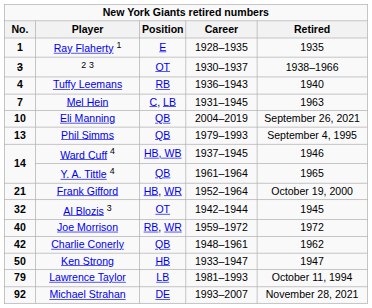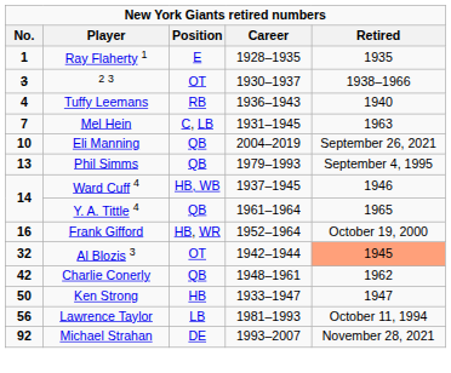Frank Gifford | No.: 21 -> 16
Al Blozis 3 | Retired: no background -> lightsalmon background
- row: 40 | Joe Morrison | RB, WR | 1959–1972 | 1972
Lawrence Taylor | No.: 79 -> 56
